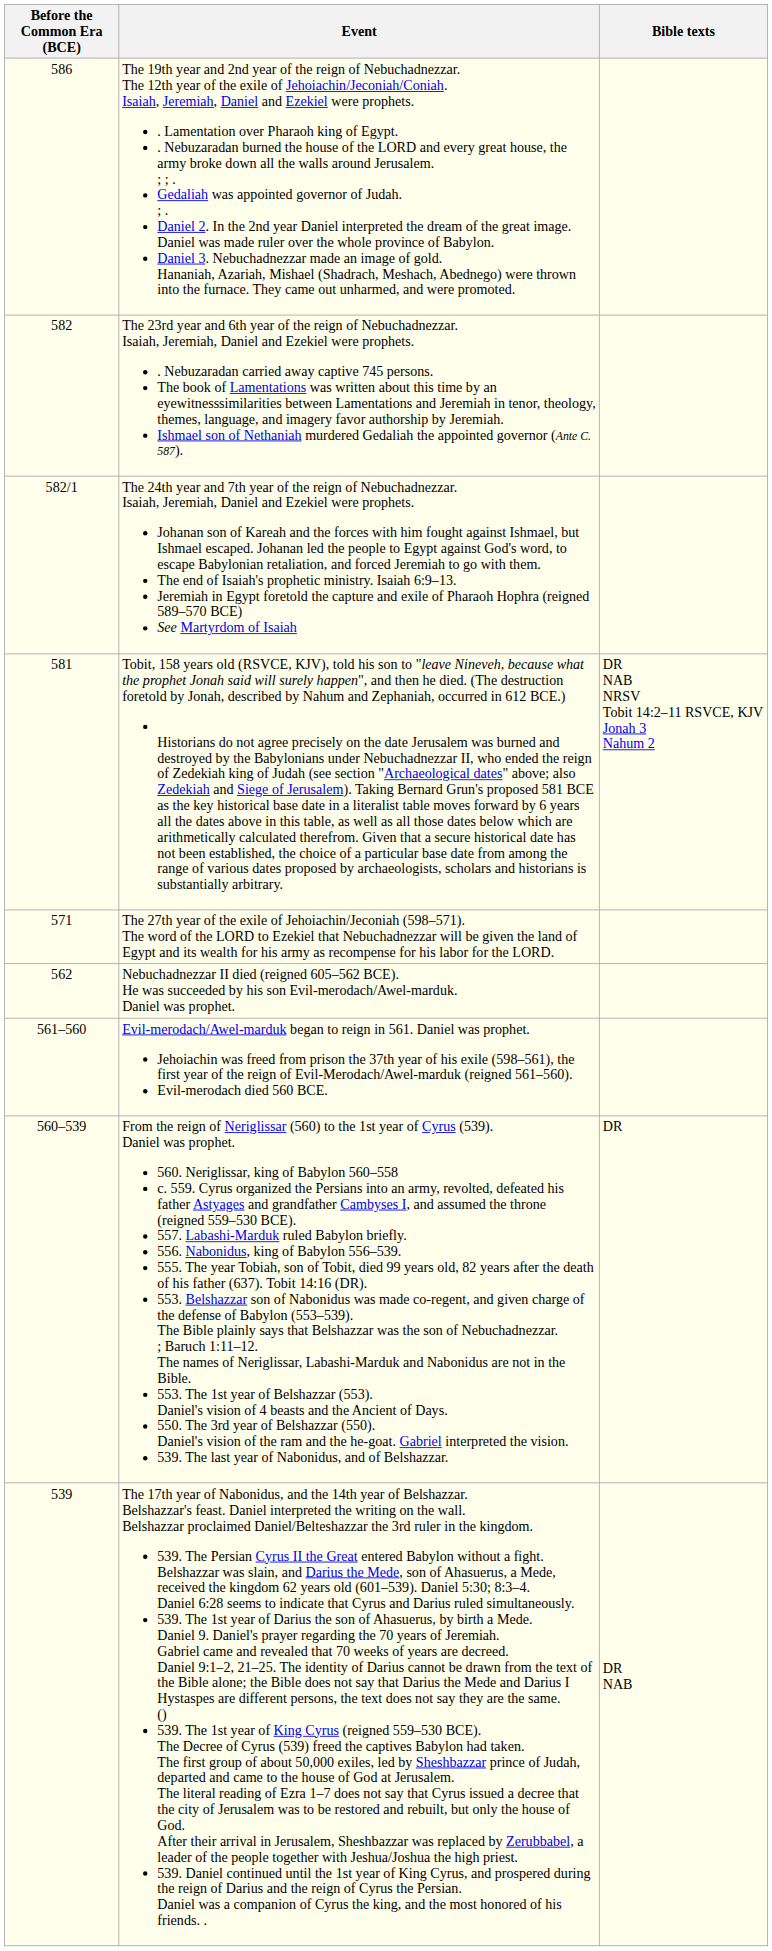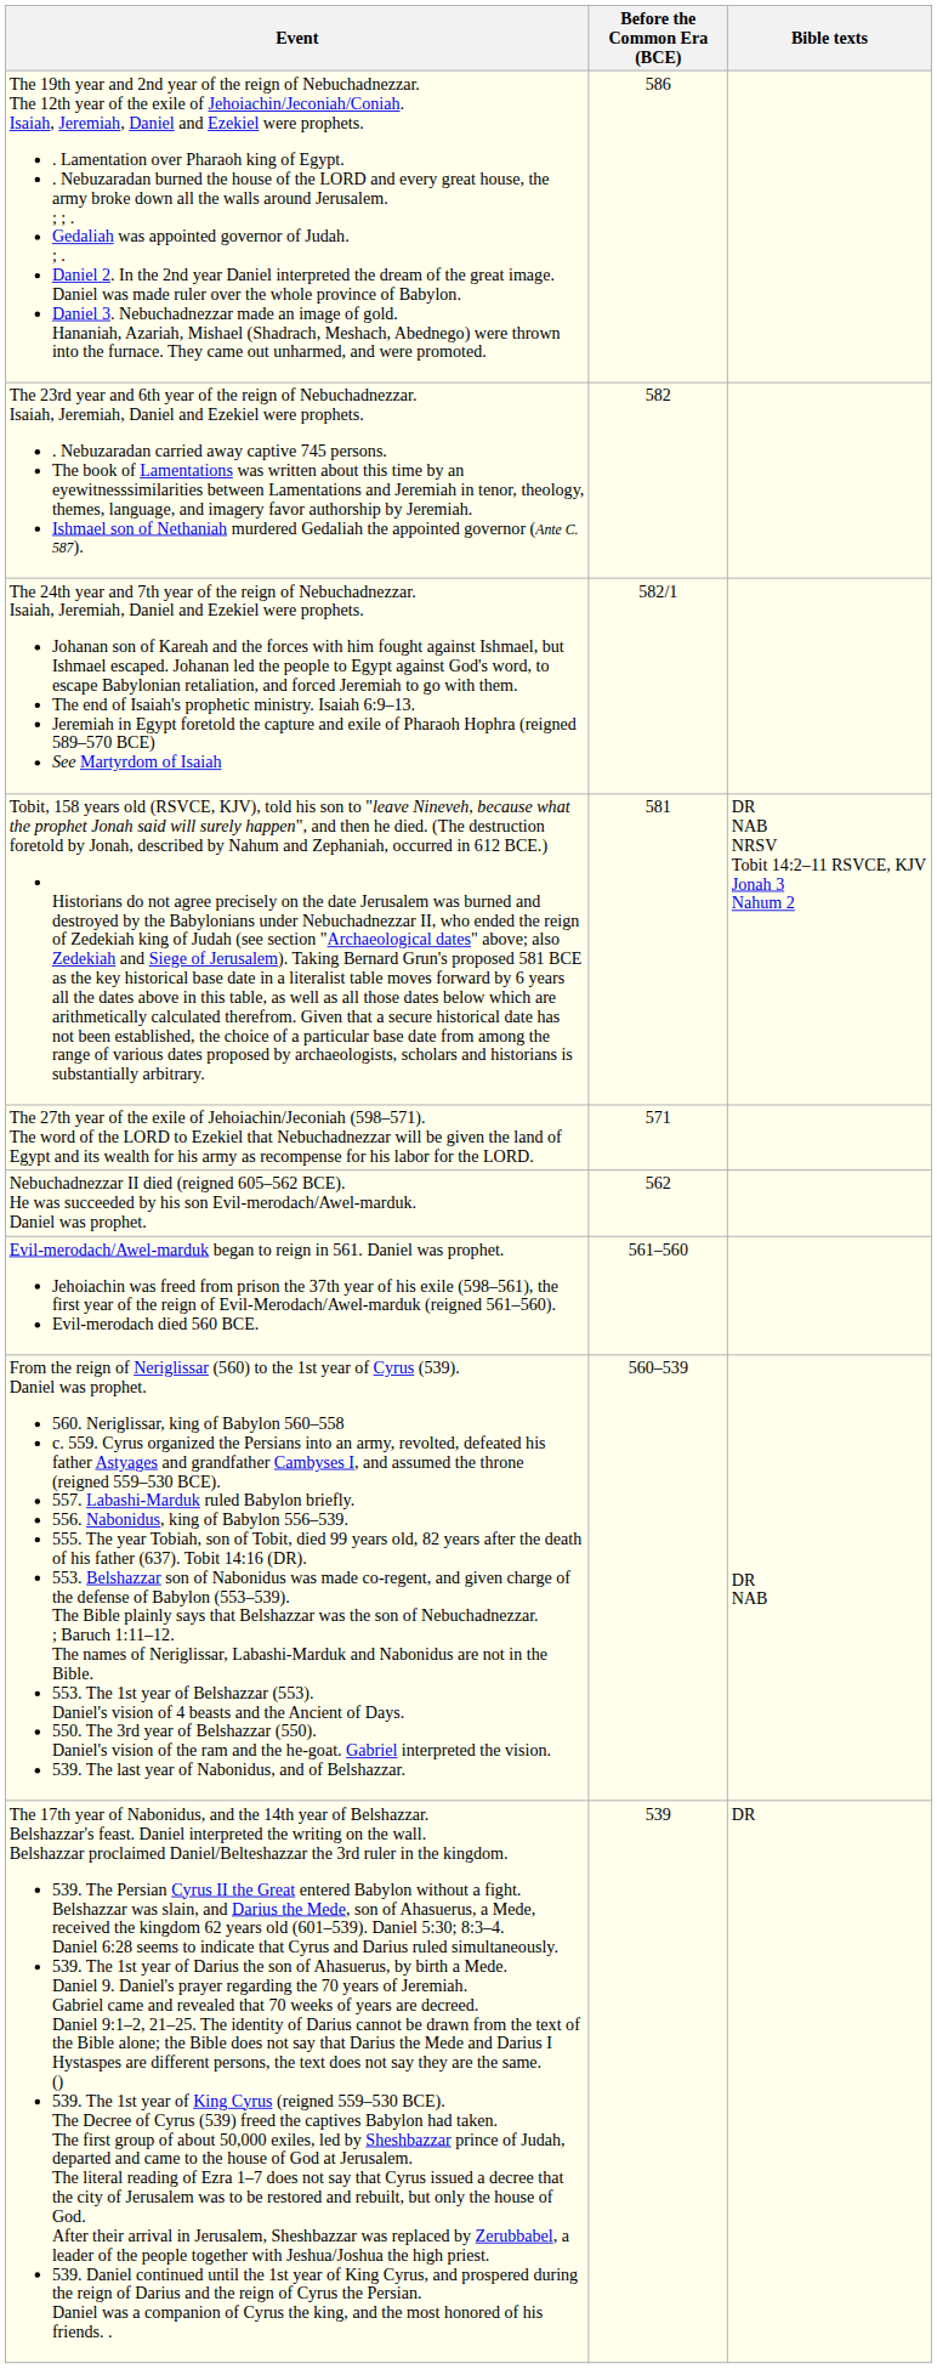columns swapped: Before the Common Era (BCE) <-> Event
row 9 | Bible texts: DR -> DR NAB
row 10 | Bible texts: DR NAB -> DR
